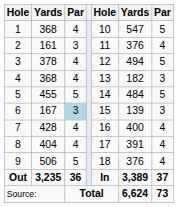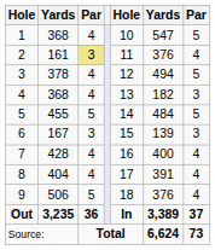2 | column 3: no background -> khaki background
6 | column 3: lightblue background -> no background
